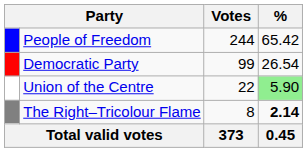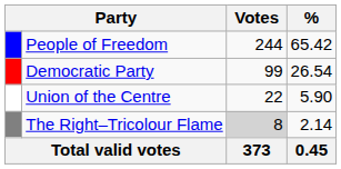Union of the Centre | %: lightgreen background -> no background
The Right–Tricolour Flame | Votes: no background -> lightgrey background
The Right–Tricolour Flame | %: bold -> normal
